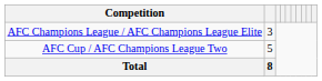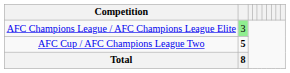AFC Champions League / AFC Champions League Elite | column 2: no background -> lightgreen background
AFC Cup / AFC Champions League Two | column 2: normal -> bold
